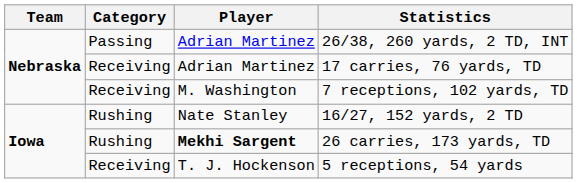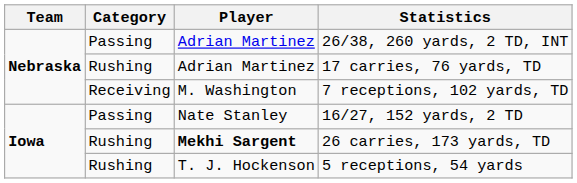17 carries, 76 yards, TD | Category: Receiving -> Rushing
16/27, 152 yards, 2 TD | Category: Rushing -> Passing
5 receptions, 54 yards | Category: Receiving -> Rushing
